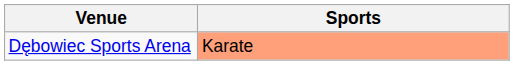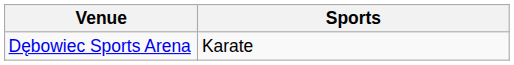Dębowiec Sports Arena | Sports: lightsalmon background -> no background
